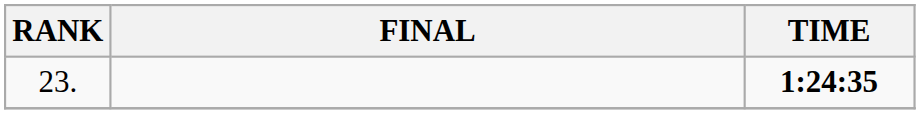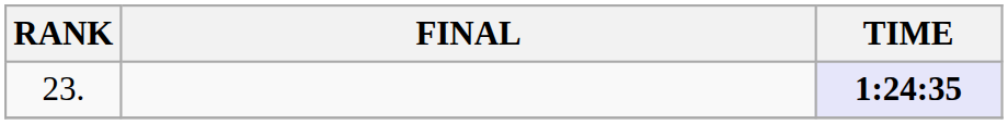23. | TIME: no background -> lavender background
